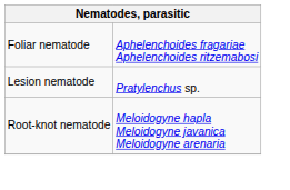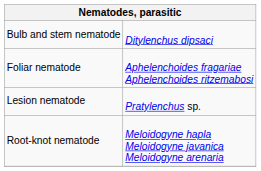+ row: Bulb and stem nematode | Ditylenchus dipsaci
